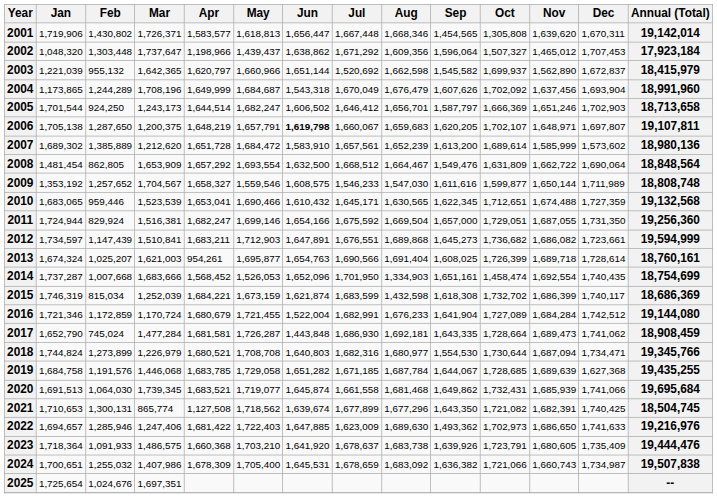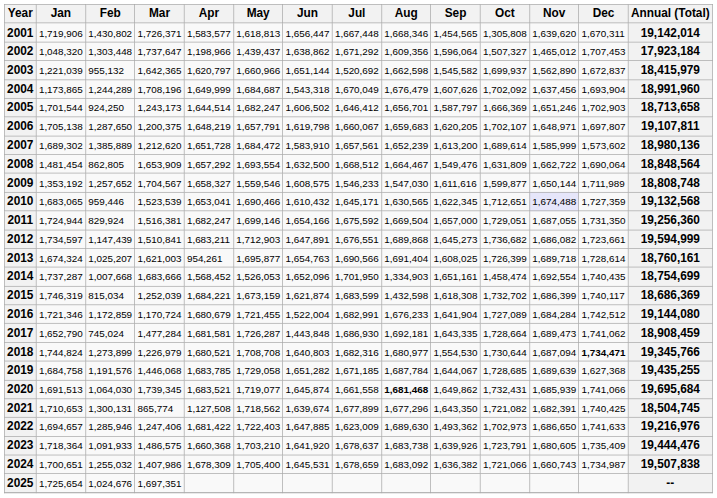2006 | Jun: bold -> normal
2010 | Nov: no background -> lavender background
2018 | Dec: normal -> bold
2020 | Aug: normal -> bold
